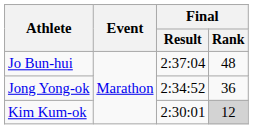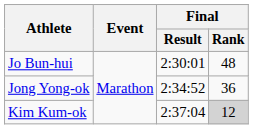Jo Bun-hui | Final / Result: 2:37:04 -> 2:30:01
Kim Kum-ok | Final / Result: 2:30:01 -> 2:37:04
